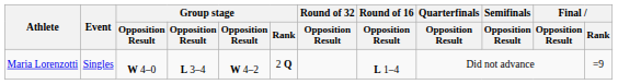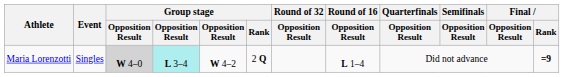Maria Lorenzotti | column 3: no background -> lightgrey background
Maria Lorenzotti | column 4: no background -> paleturquoise background
Maria Lorenzotti | Final / Rank: normal -> bold
